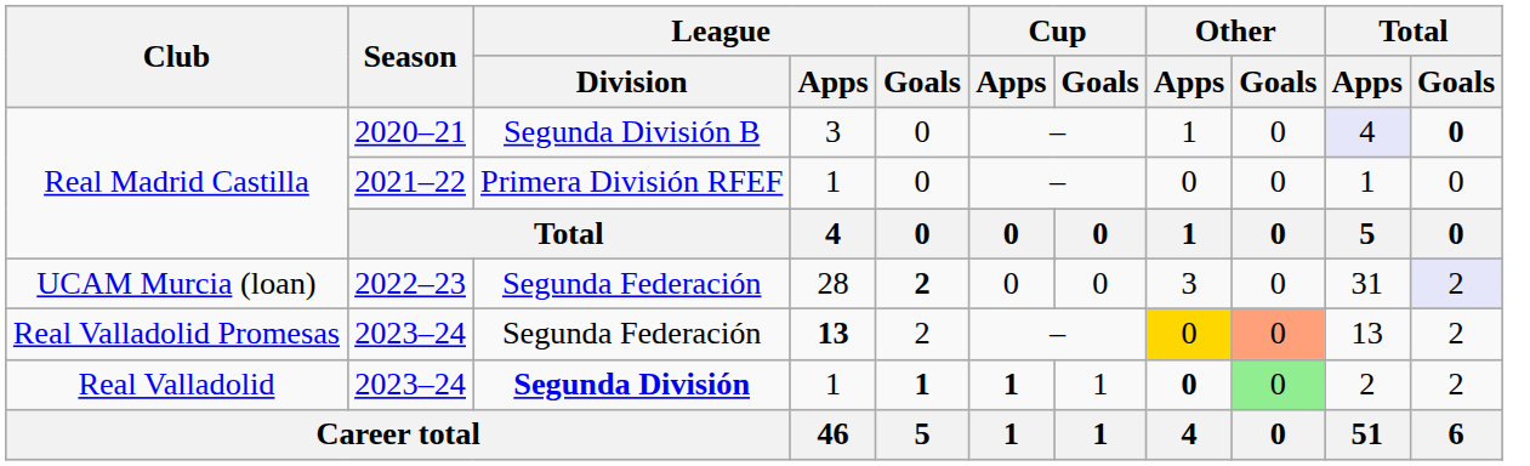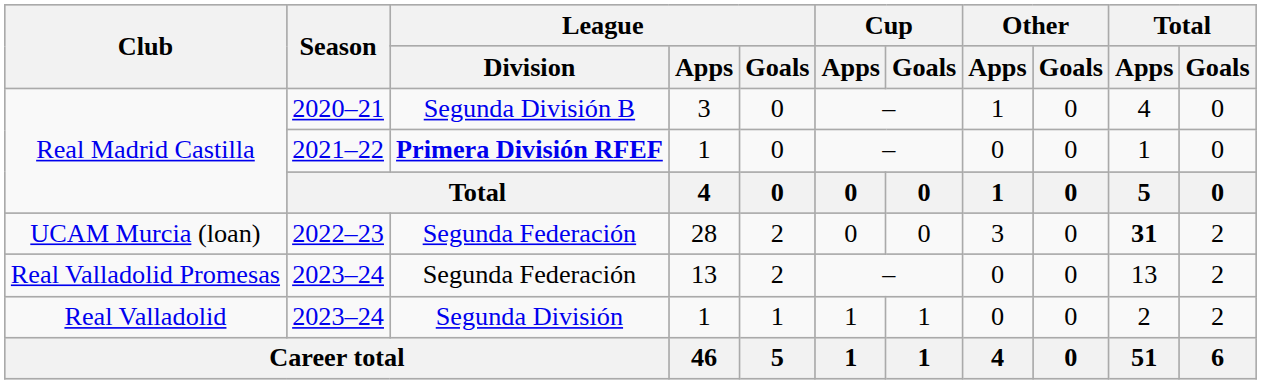Real Madrid Castilla / 2020–21 | Total / Apps: lavender background -> no background
Real Madrid Castilla / 2020–21 | Total / Goals: bold -> normal
Real Madrid Castilla / 2021–22 | League / Division: normal -> bold
UCAM Murcia (loan) | League / Goals: bold -> normal
UCAM Murcia (loan) | Total / Apps: normal -> bold
UCAM Murcia (loan) | Total / Goals: lavender background -> no background
Real Valladolid Promesas | League / Apps: bold -> normal
Real Valladolid Promesas | Other / Apps: gold background -> no background
Real Valladolid Promesas | Other / Goals: lightsalmon background -> no background
Real Valladolid | League / Division: bold -> normal
Real Valladolid | League / Goals: bold -> normal
Real Valladolid | Cup / Apps: bold -> normal
Real Valladolid | Other / Apps: bold -> normal
Real Valladolid | Other / Goals: lightgreen background -> no background
